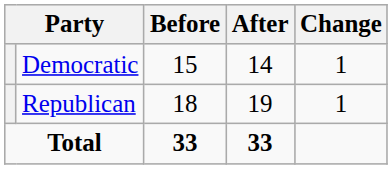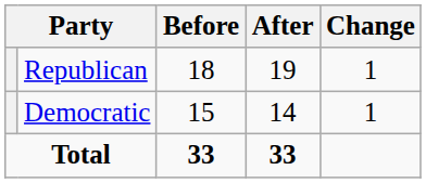rows swapped: Republican <-> Democratic
